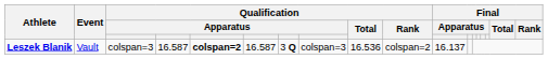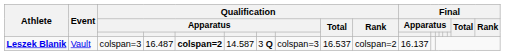Leszek Blanik | column 4: 16.587 -> 16.487
Leszek Blanik | column 6: 16.587 -> 14.587
Leszek Blanik | Qualification / Total: 16.536 -> 16.537
